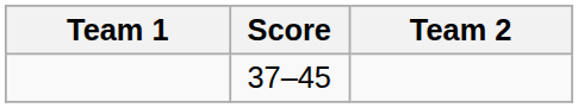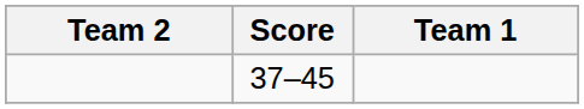columns swapped: Team 1 <-> Team 2
